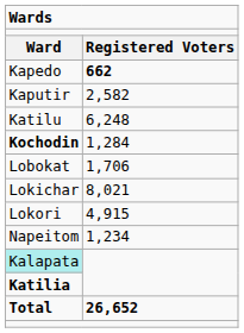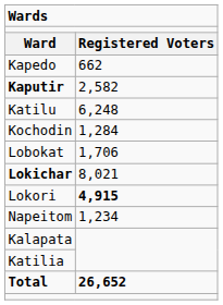row 4 | column 2: bold -> normal
row 5 | column 1: normal -> bold
row 7 | column 1: bold -> normal
row 9 | column 1: normal -> bold
row 10 | column 2: normal -> bold
row 12 | column 1: paleturquoise background -> no background
row 13 | column 1: bold -> normal
